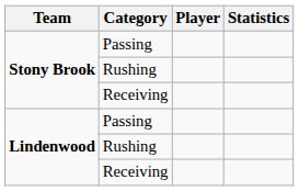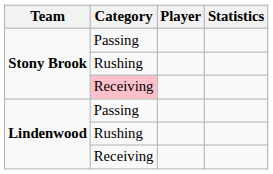Stony Brook / Receiving | Category: no background -> pink background
